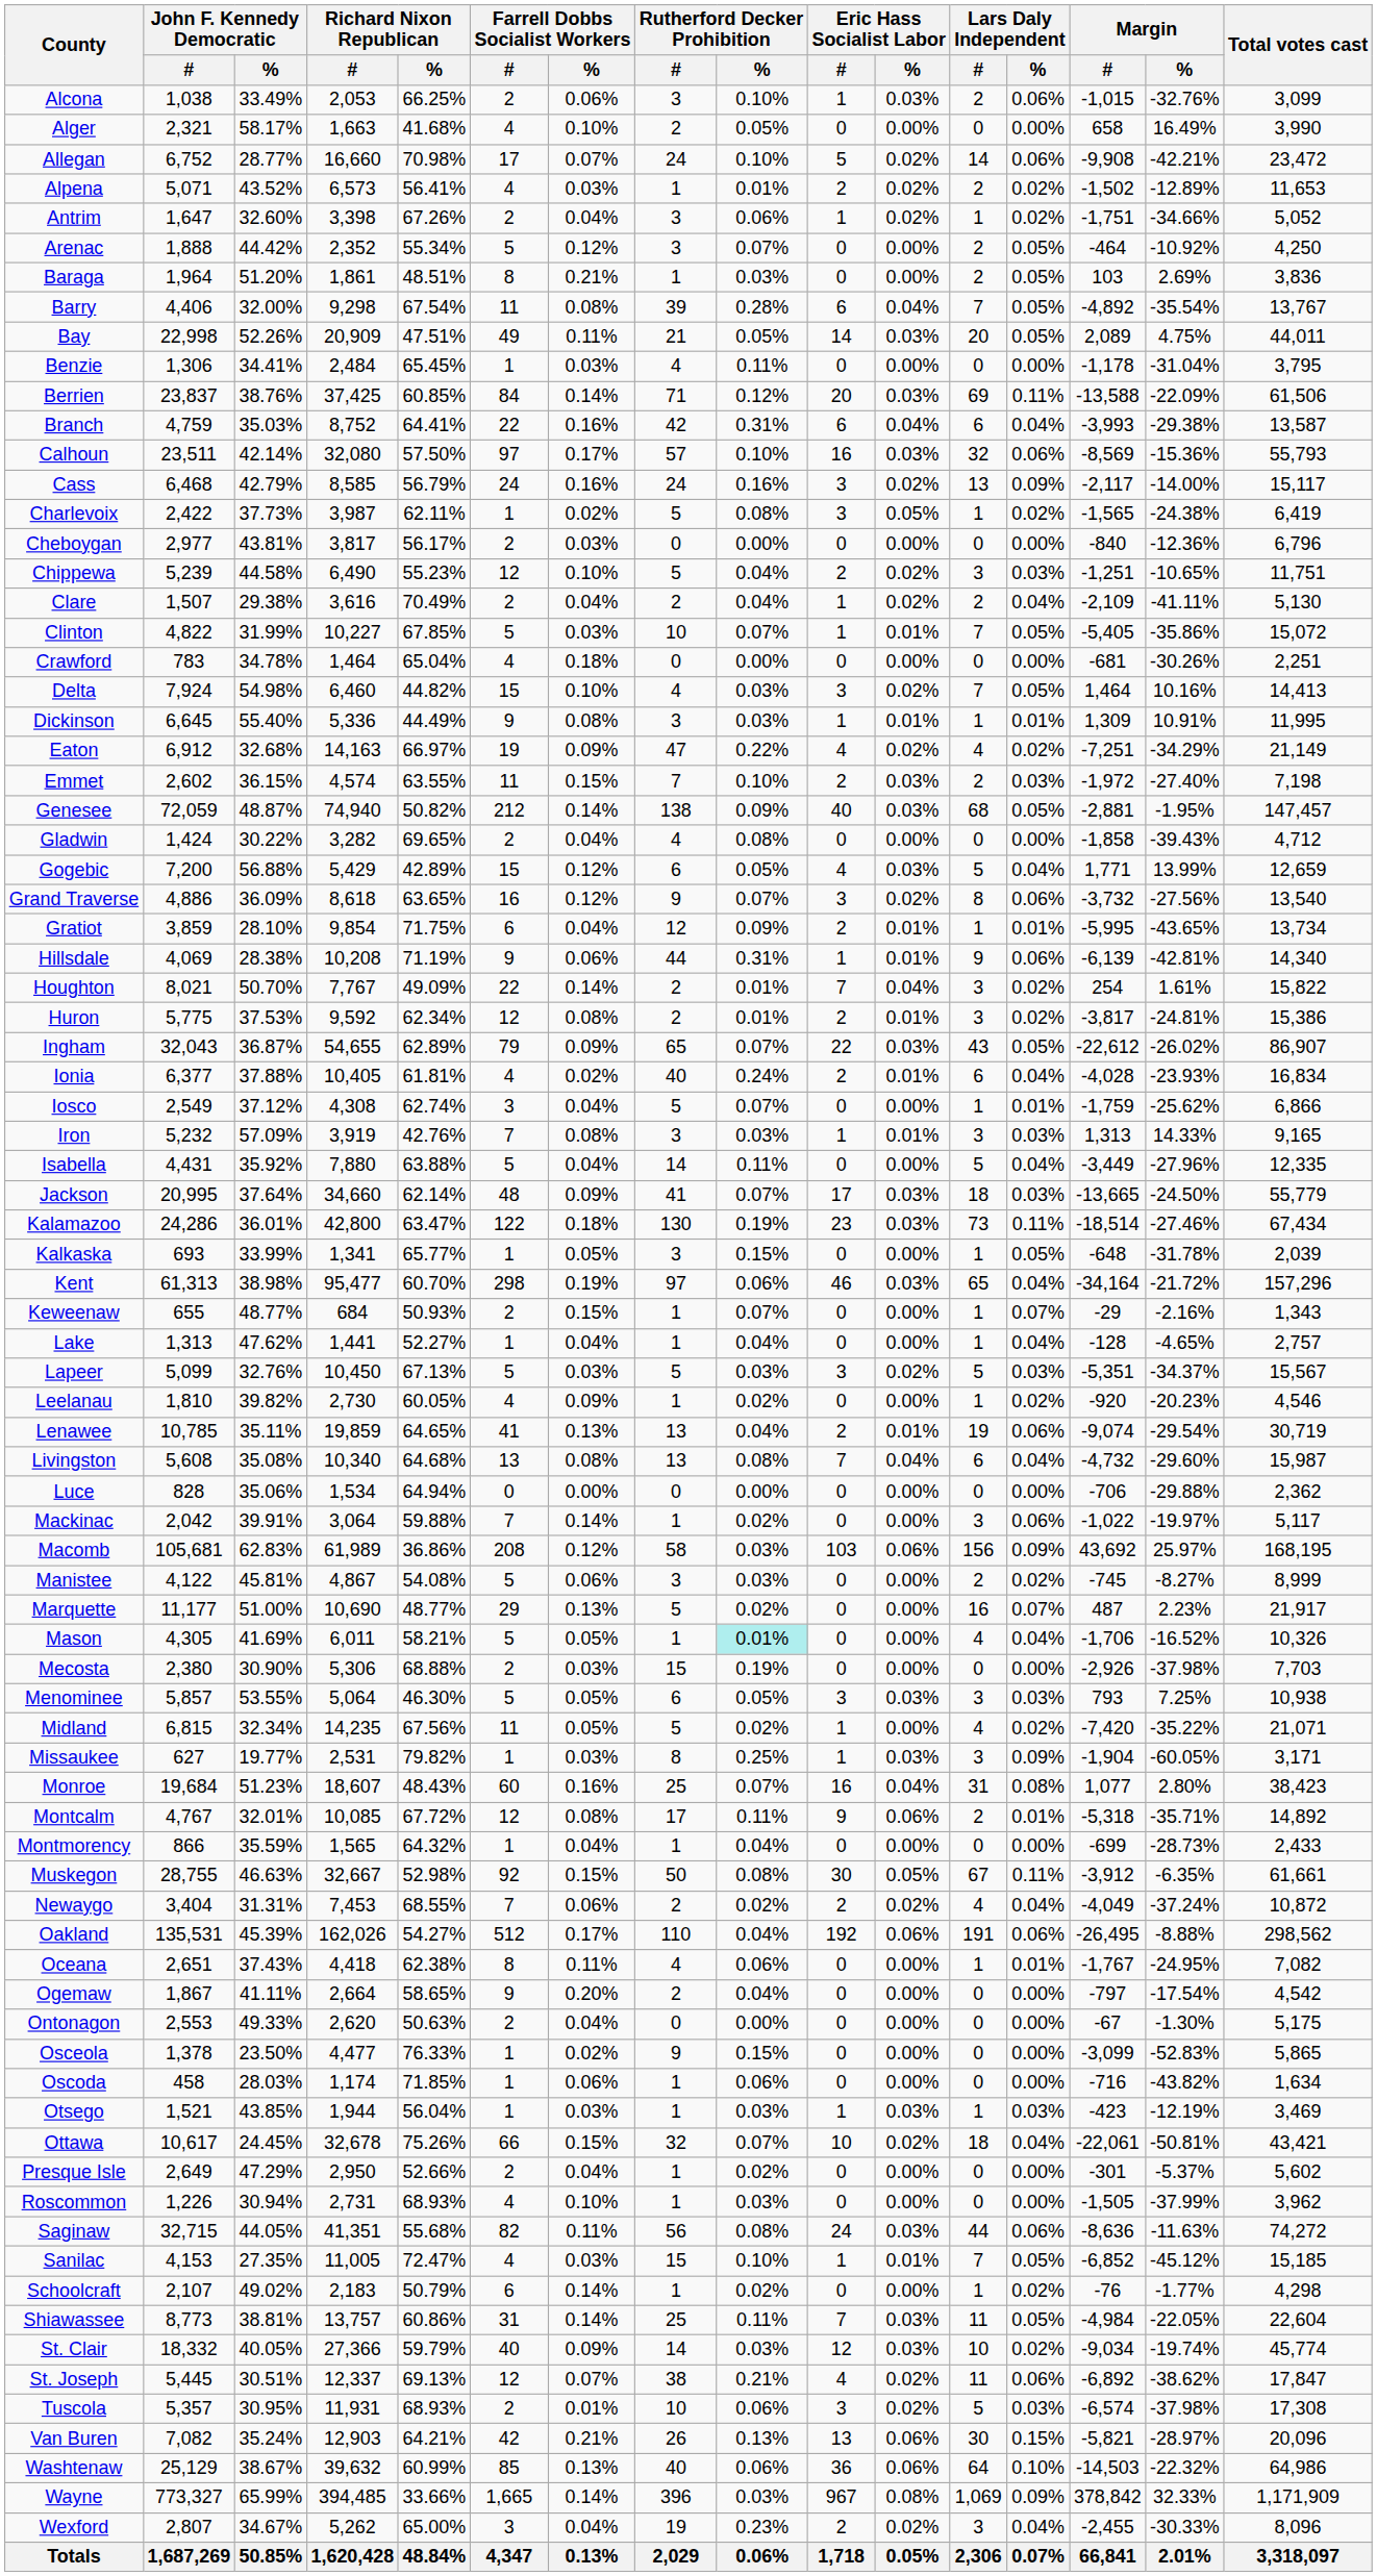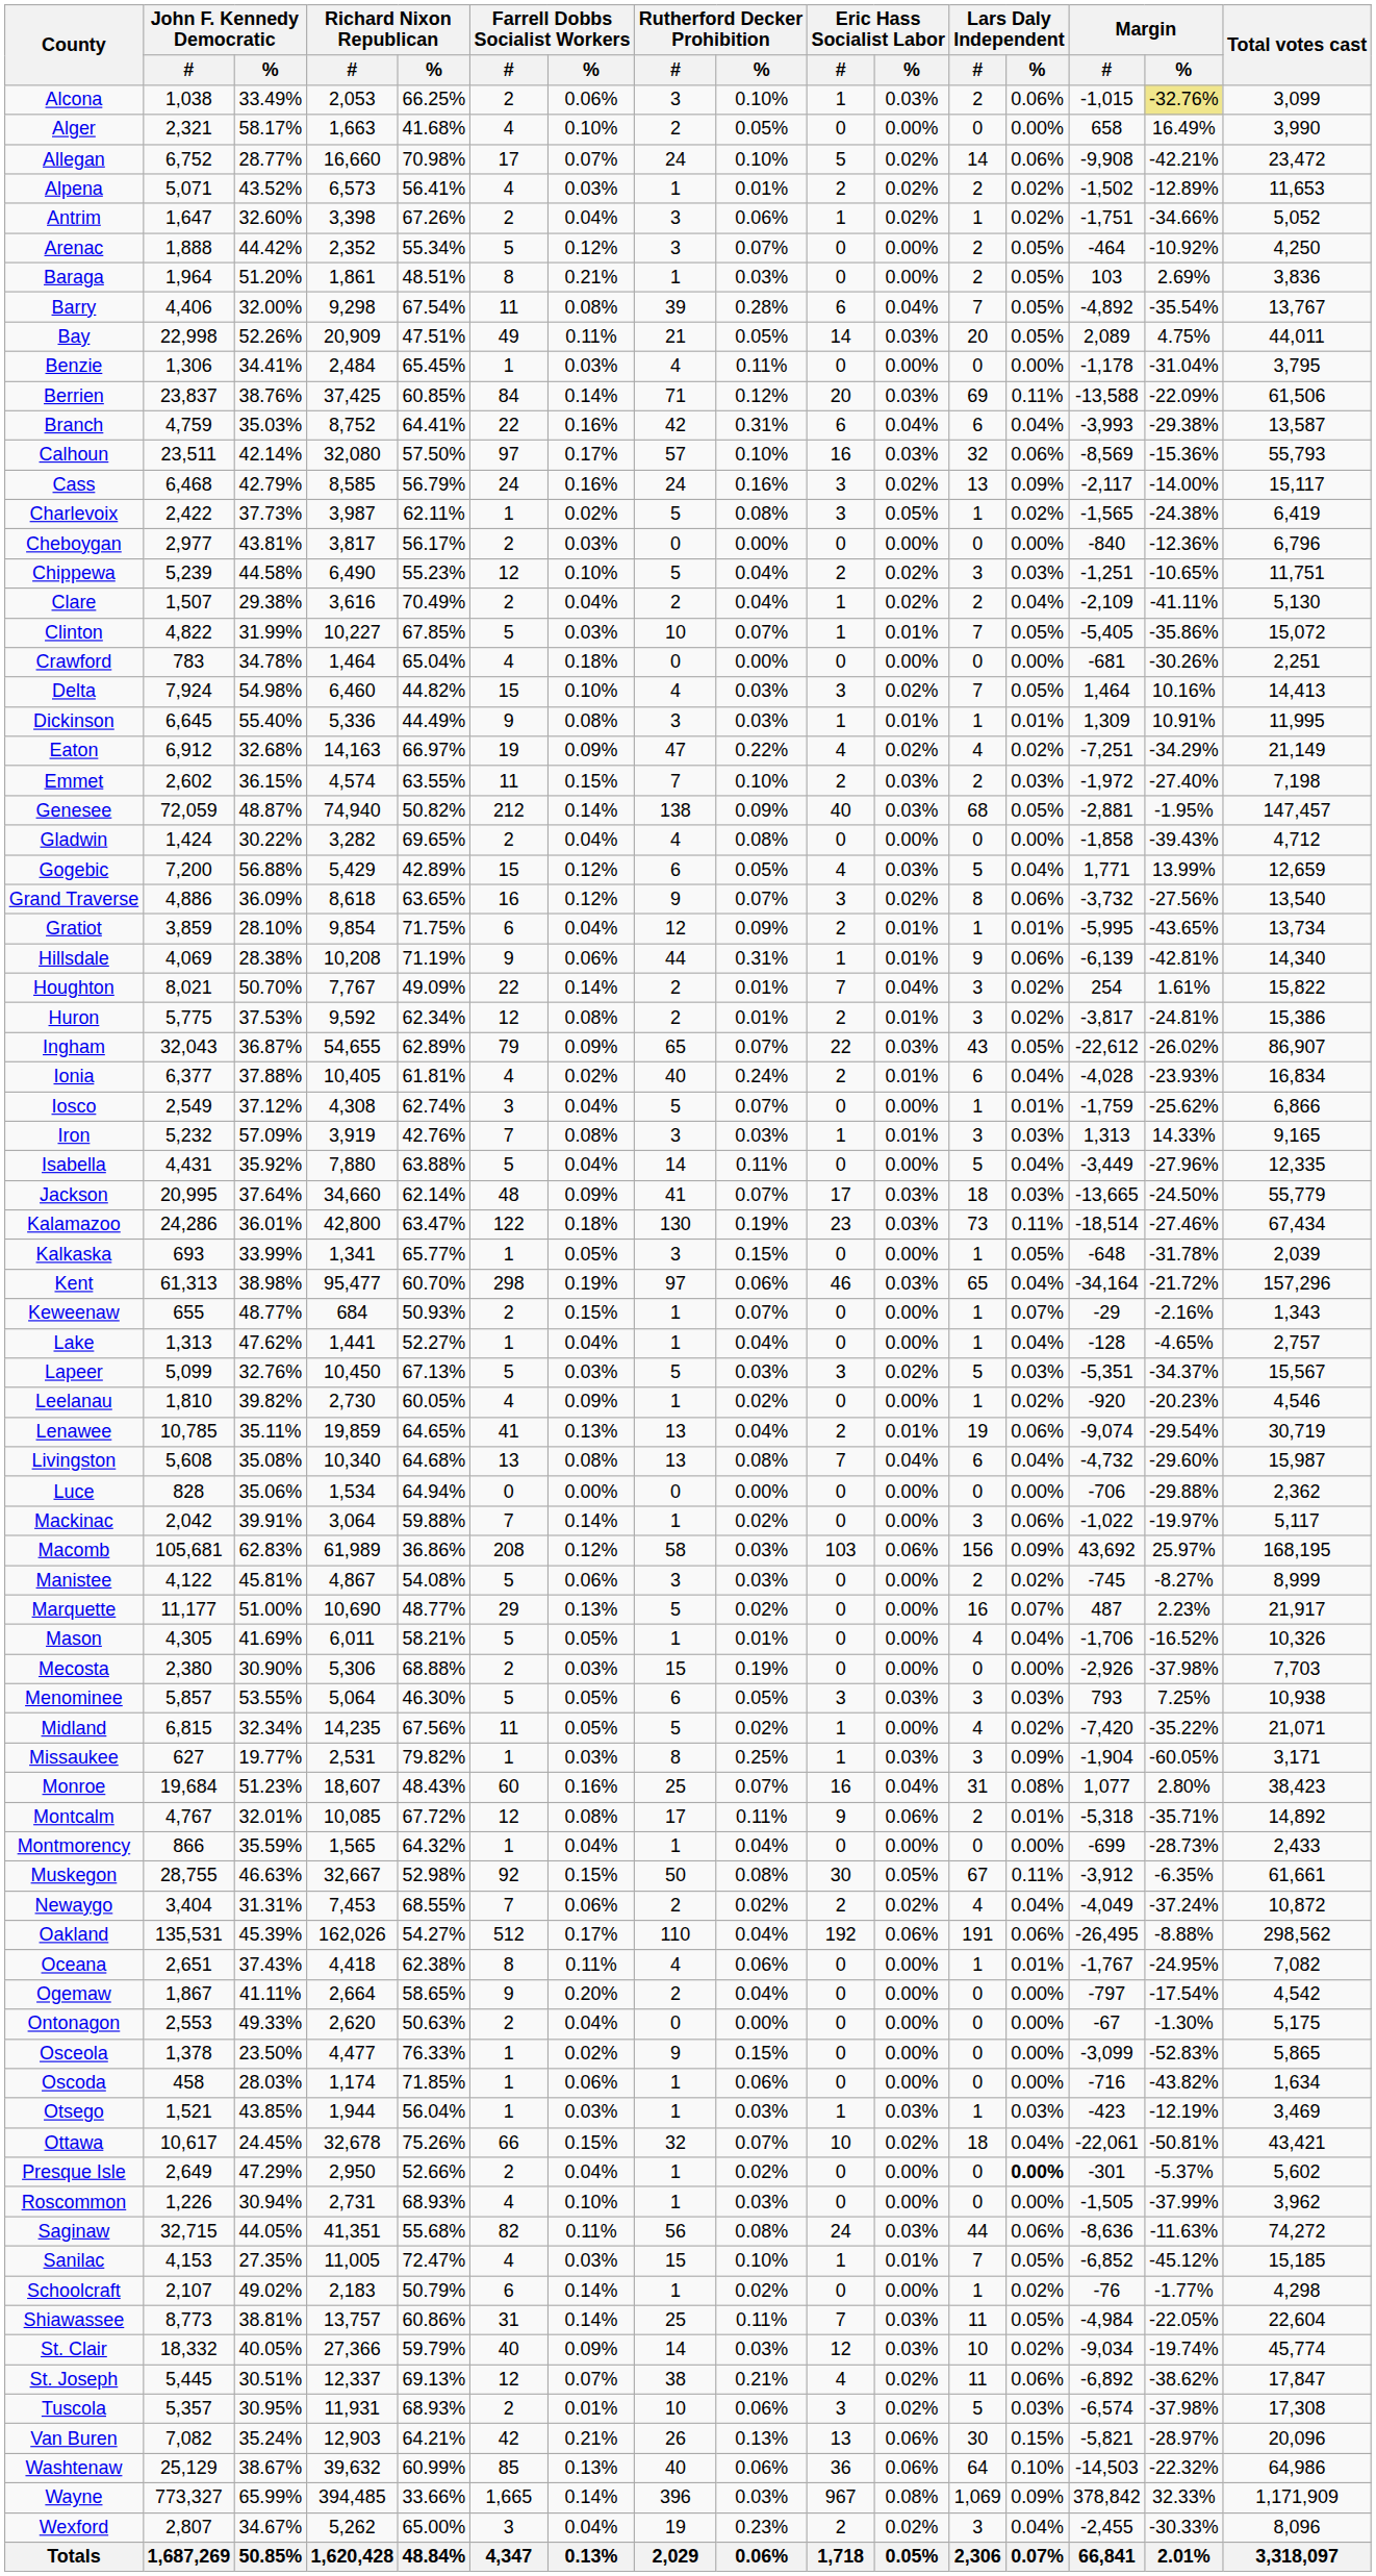Alcona | Margin / %: no background -> khaki background
Mason | Rutherford Decker Prohibition / %: paleturquoise background -> no background
Presque Isle | Lars Daly Independent / %: normal -> bold
